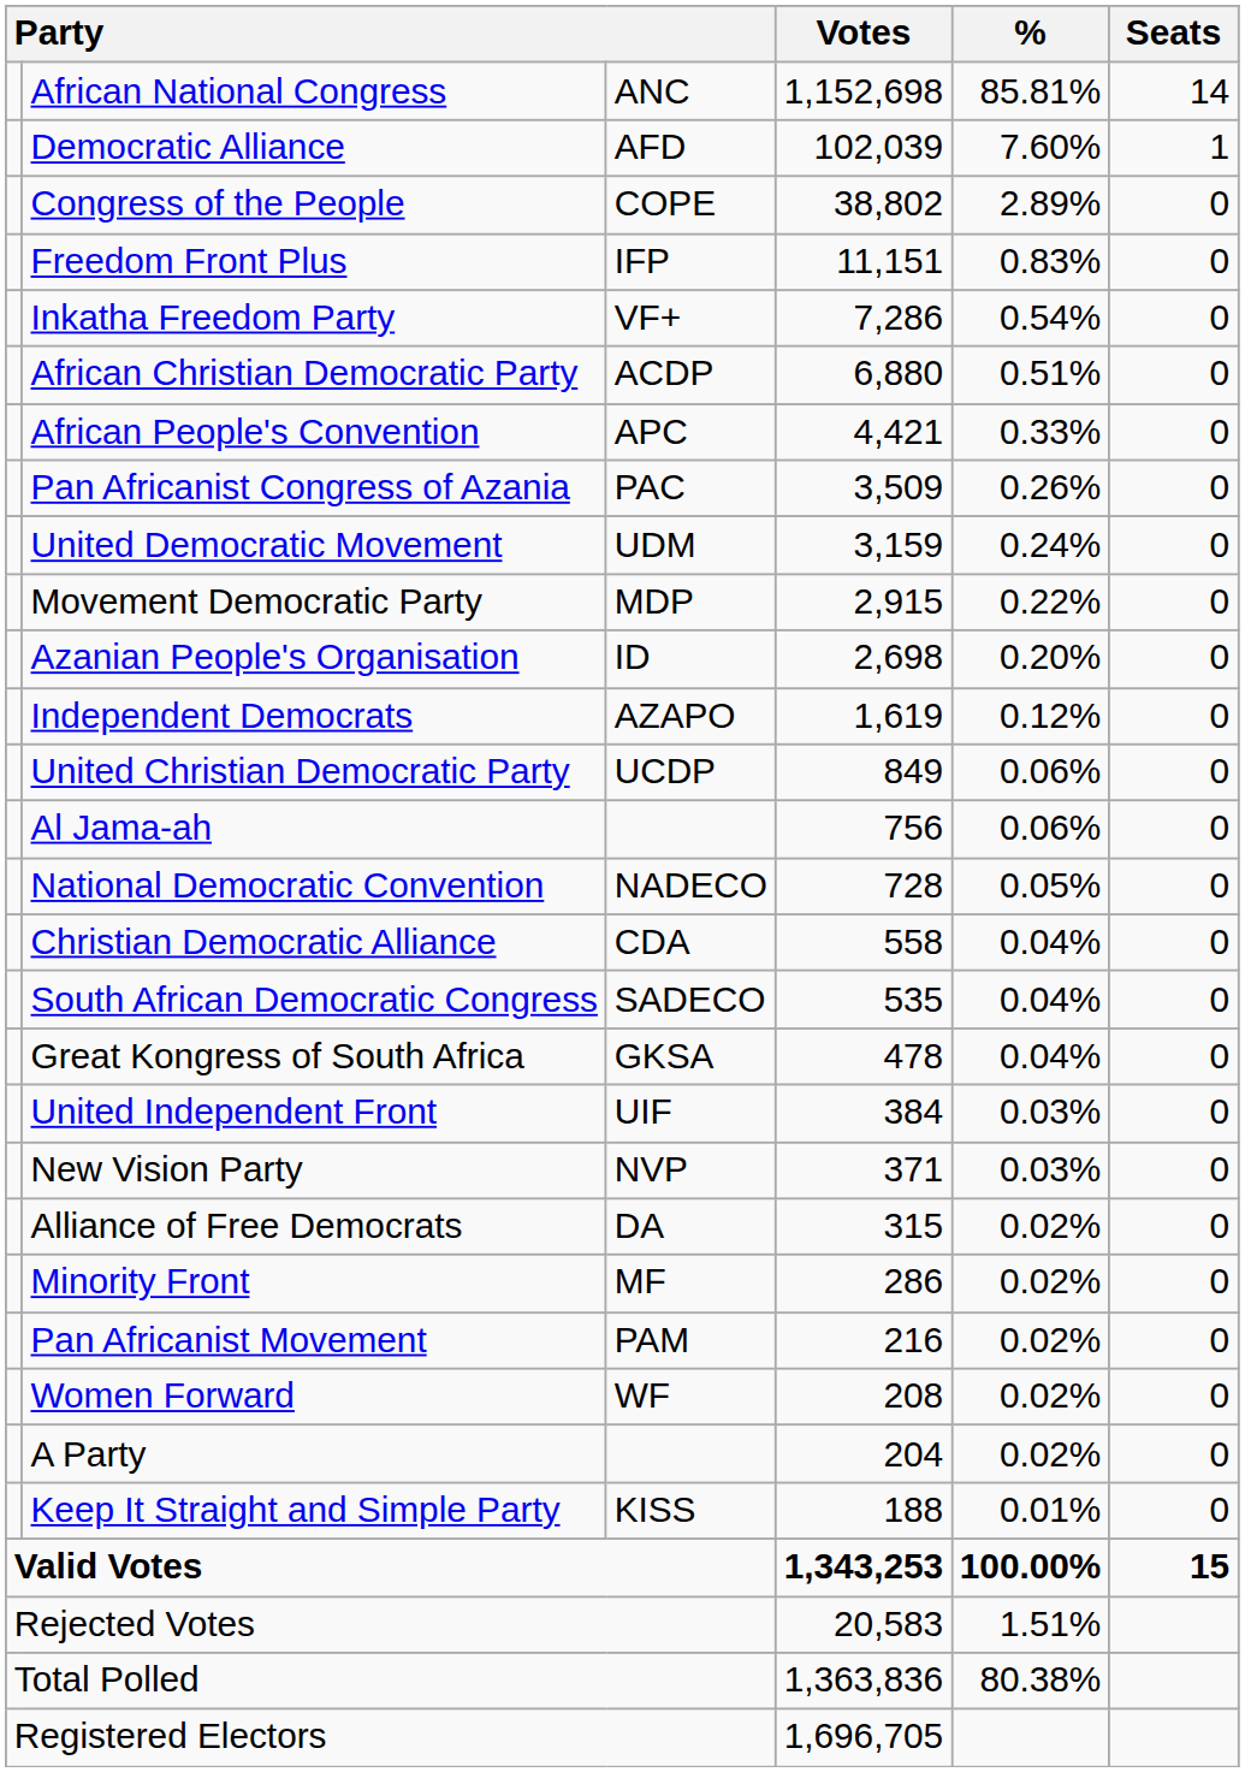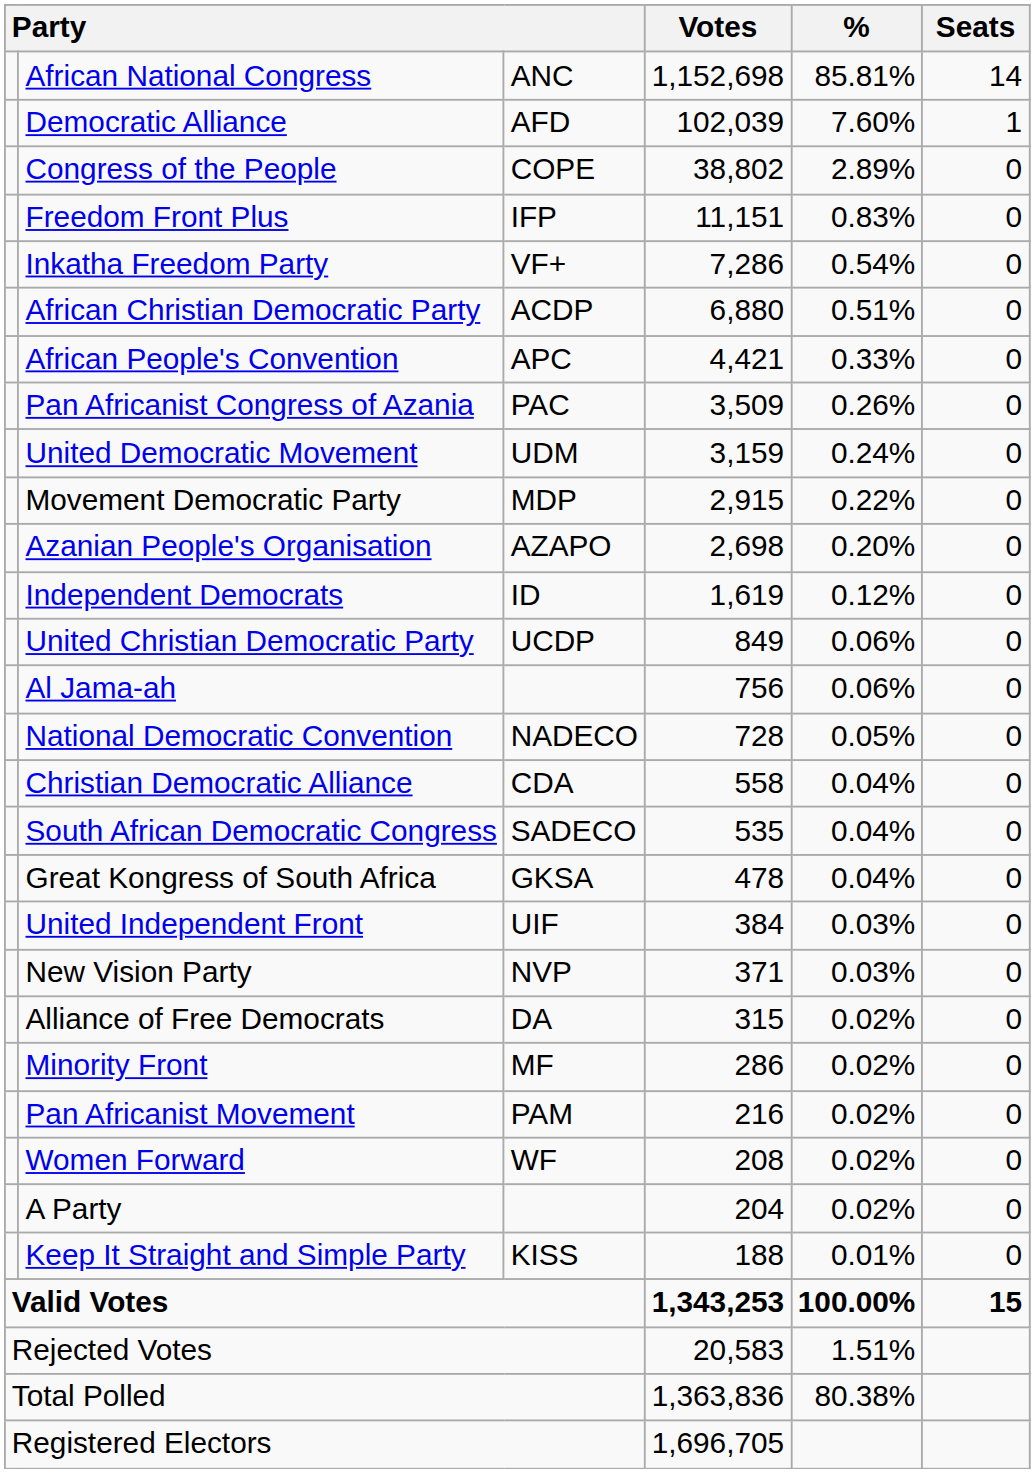Azanian People's Organisation | column 3: ID -> AZAPO
Independent Democrats | column 3: AZAPO -> ID
